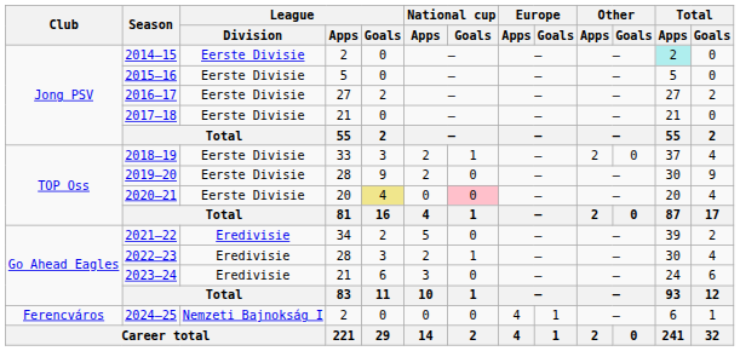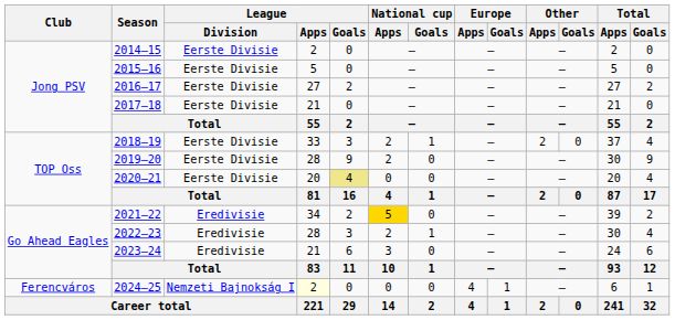2014–15 | Total / Apps: paleturquoise background -> no background
2020–21 | National cup / Goals: pink background -> no background
2021–22 | National cup / Apps: no background -> gold background
2024–25 | League / Apps: no background -> lightyellow background
